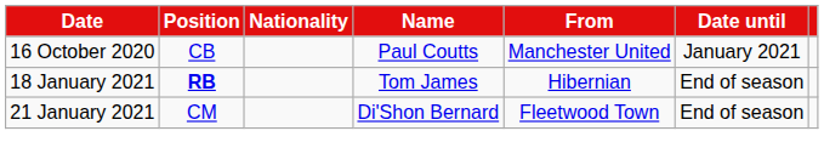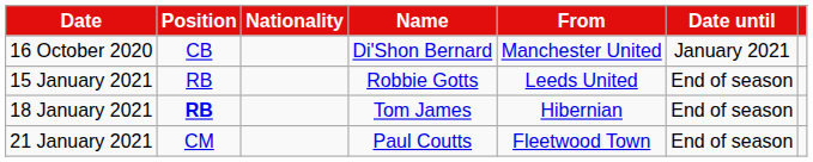16 October 2020 | Name: Paul Coutts -> Di'Shon Bernard
+ row: 15 January 2021 | RB | Robbie Gotts | Leeds United | End of season
21 January 2021 | Name: Di'Shon Bernard -> Paul Coutts
